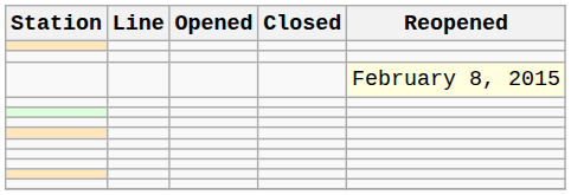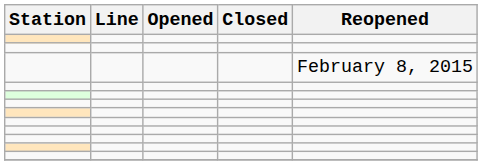row 4 | Reopened: lightyellow background -> no background
